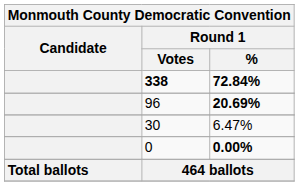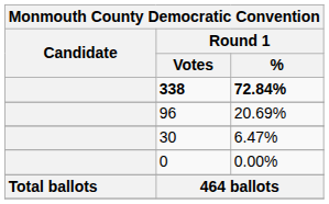96 | Round 1 / %: bold -> normal
0 | Round 1 / %: bold -> normal
